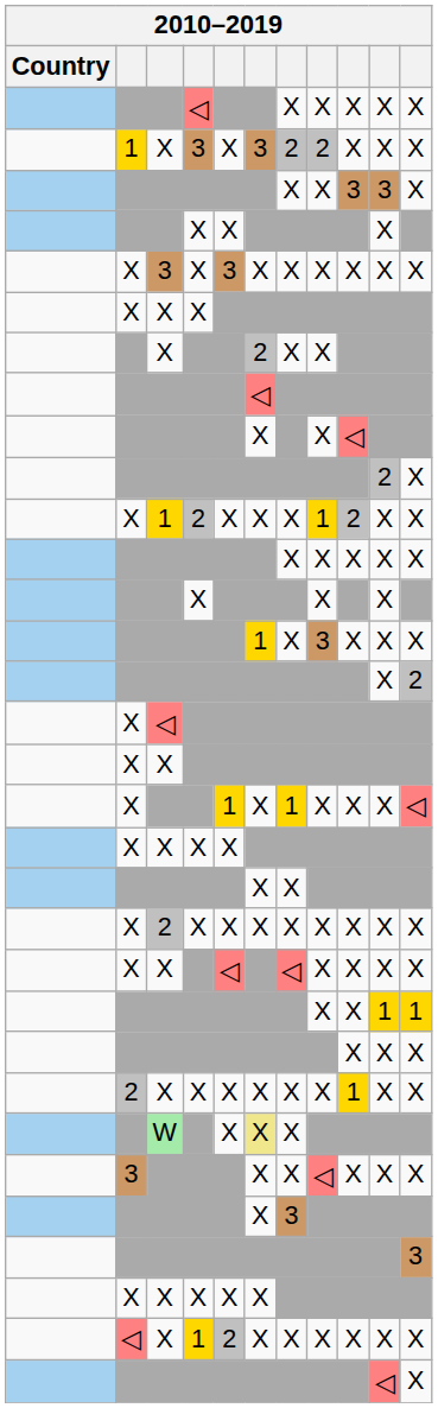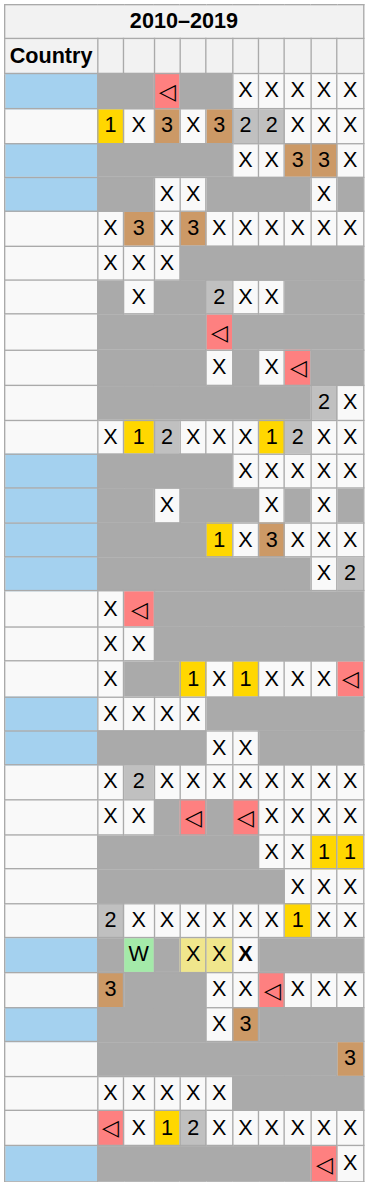W | column 5: no background -> khaki background
W | column 7: normal -> bold
